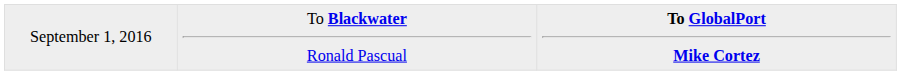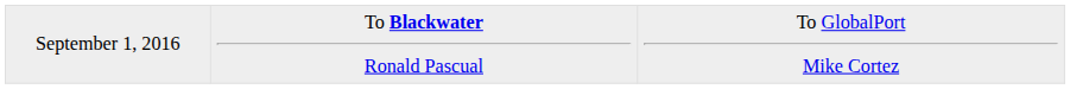September 1, 2016 | column 3: bold -> normal
